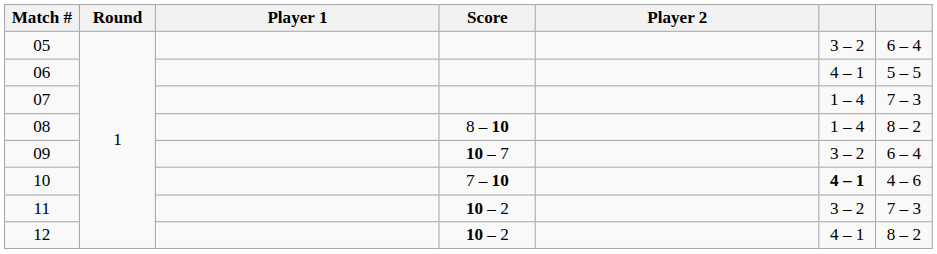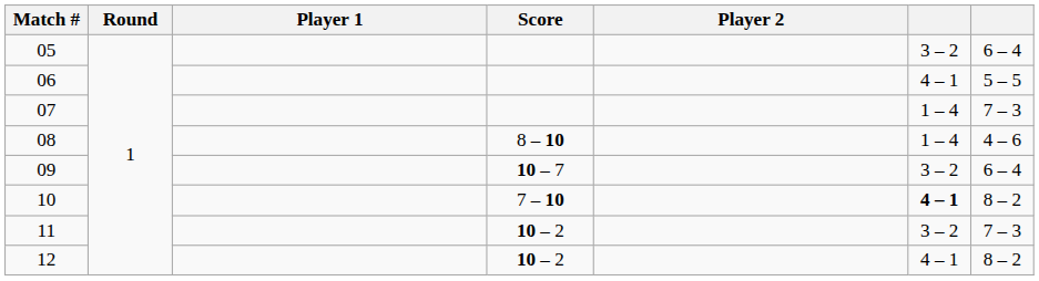08 | column 7: 8 – 2 -> 4 – 6
10 | column 7: 4 – 6 -> 8 – 2
